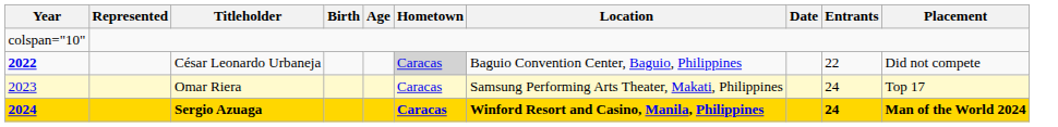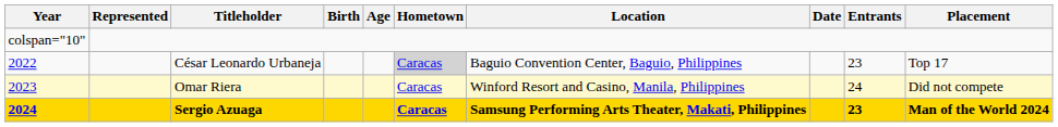César Leonardo Urbaneja | Year: bold -> normal
César Leonardo Urbaneja | Entrants: 22 -> 23
César Leonardo Urbaneja | Placement: Did not compete -> Top 17
Omar Riera | Location: Samsung Performing Arts Theater, Makati, Philippines -> Winford Resort and Casino, Manila, Philippines
Omar Riera | Placement: Top 17 -> Did not compete
Sergio Azuaga | Location: Winford Resort and Casino, Manila, Philippines -> Samsung Performing Arts Theater, Makati, Philippines
Sergio Azuaga | Entrants: 24 -> 23
